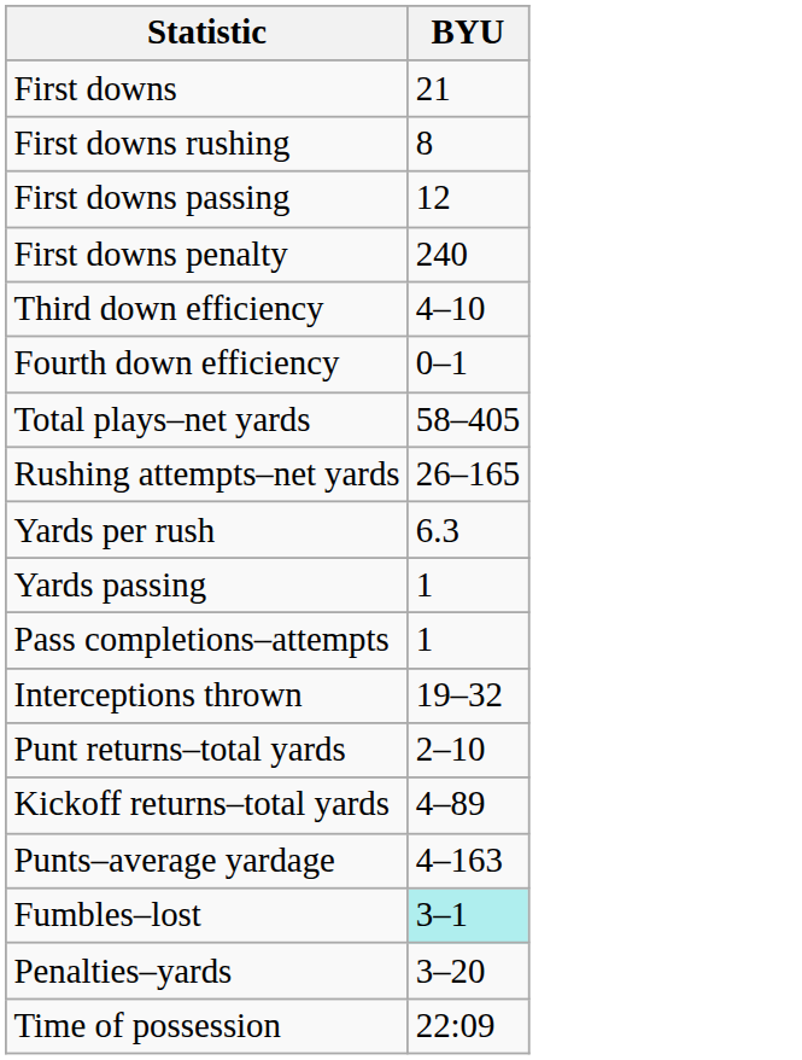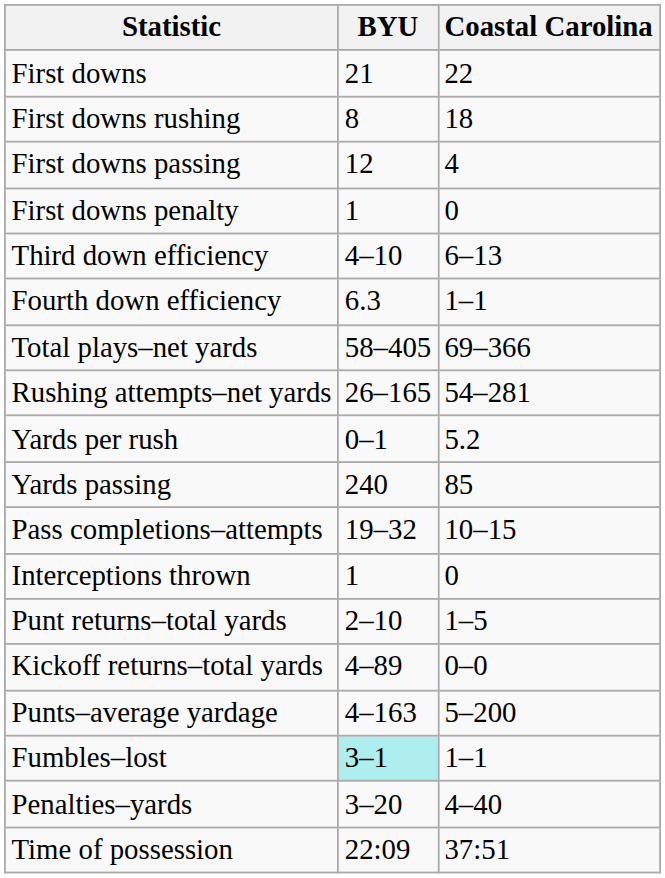+ column: Coastal Carolina | 22 | 18 | 4 | 0 | 6–13 | 1–1 | 69–366 | 54–281 | 5.2 | 85 | 10–15 | 0 | 1–5 | 0–0 | 5–200 | 1–1 | 4–40 | 37:51
First downs penalty | BYU: 240 -> 1
Fourth down efficiency | BYU: 0–1 -> 6.3
Yards per rush | BYU: 6.3 -> 0–1
Yards passing | BYU: 1 -> 240
Pass completions–attempts | BYU: 1 -> 19–32
Interceptions thrown | BYU: 19–32 -> 1
